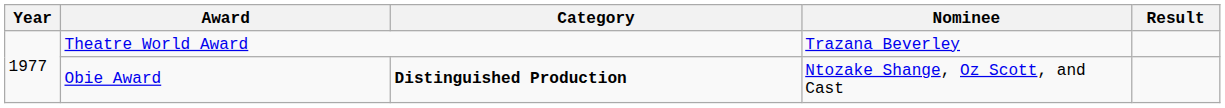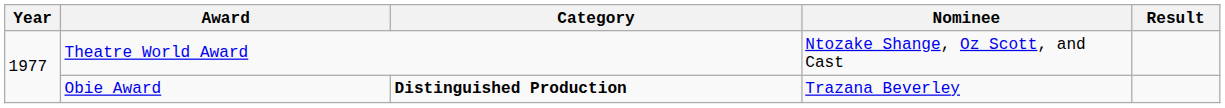Theatre World Award | Nominee: Trazana Beverley -> Ntozake Shange, Oz Scott, and Cast
Obie Award | Nominee: Ntozake Shange, Oz Scott, and Cast -> Trazana Beverley
